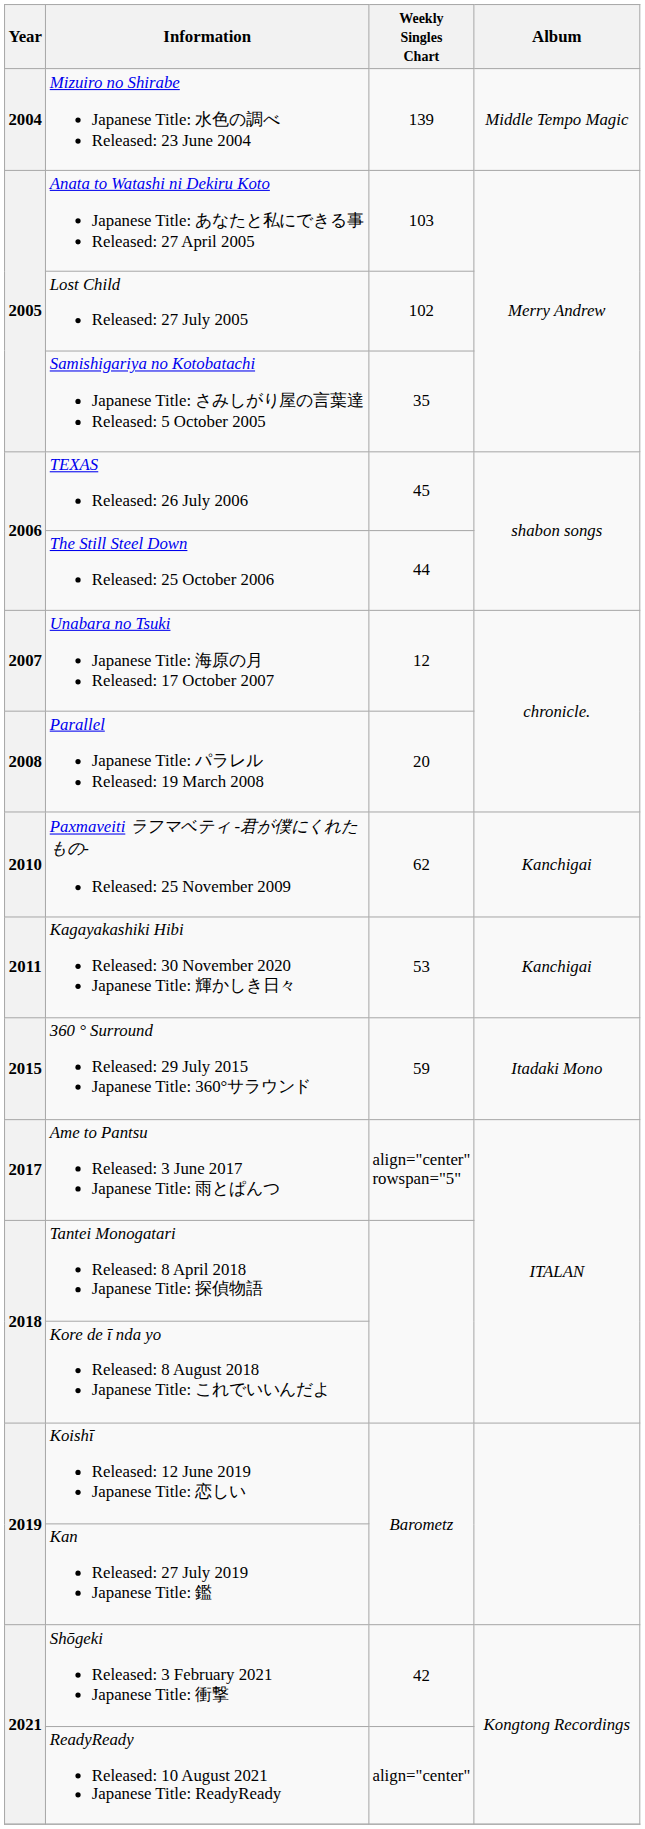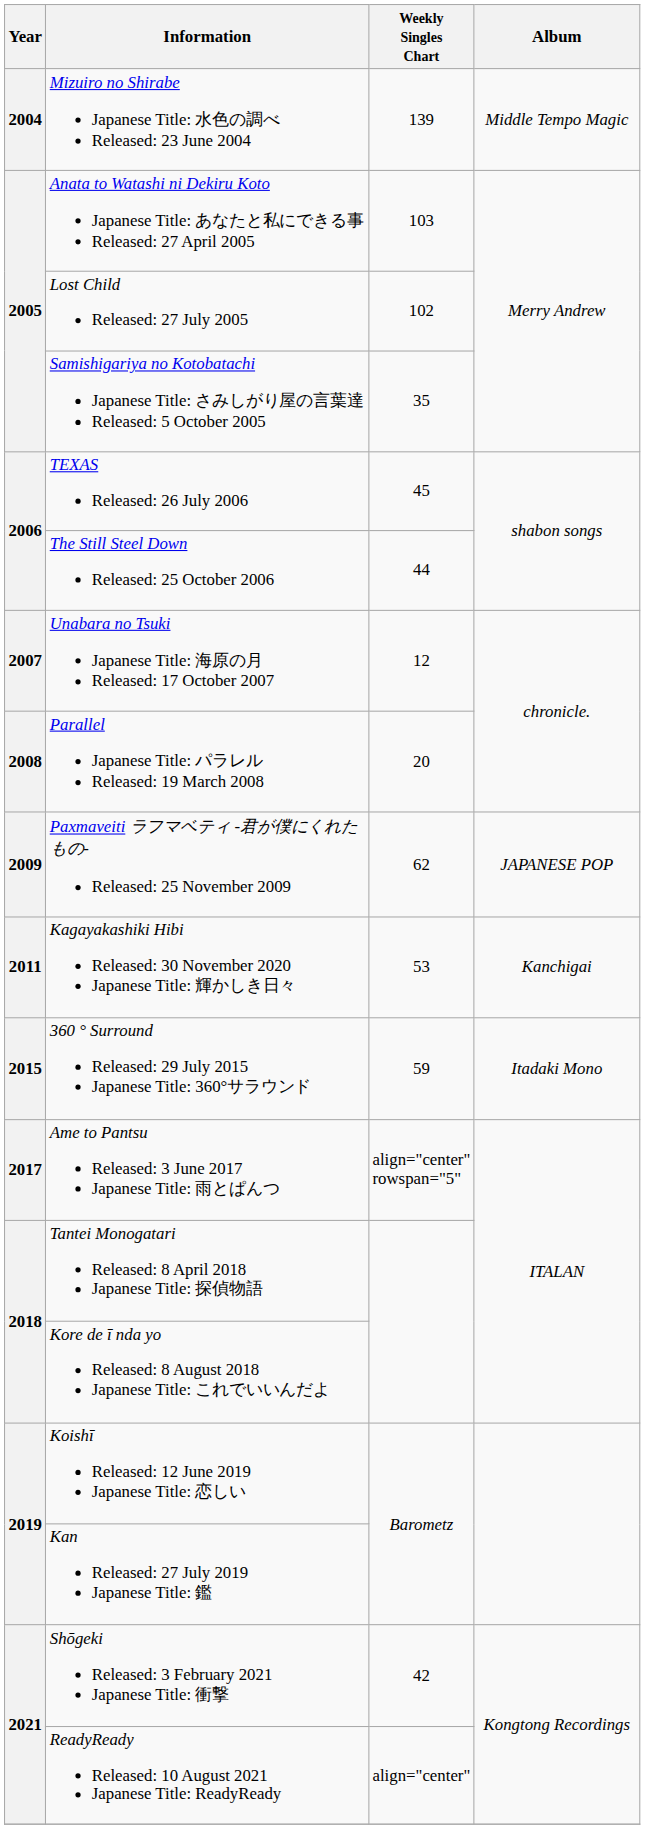Paxmaveiti ラフマベティ -君が僕にくれたもの- Released: 25 November 2009 | Year: 2010 -> 2009
Paxmaveiti ラフマベティ -君が僕にくれたもの- Released: 25 November 2009 | Album: Kanchigai -> JAPANESE POP
